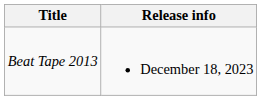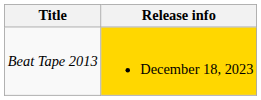Beat Tape 2013 | Release info: no background -> gold background
